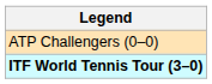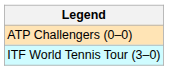row 3 | column 1: bold -> normal
